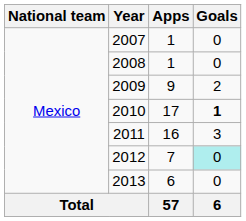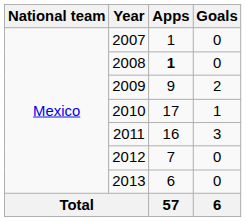2008 | Apps: normal -> bold
2010 | Goals: bold -> normal
2012 | Goals: paleturquoise background -> no background
